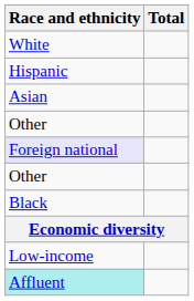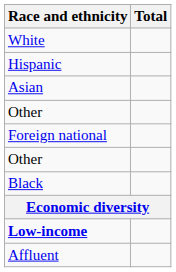Foreign national | Race and ethnicity: lavender background -> no background
Low-income | Race and ethnicity: normal -> bold
Affluent | Race and ethnicity: paleturquoise background -> no background
